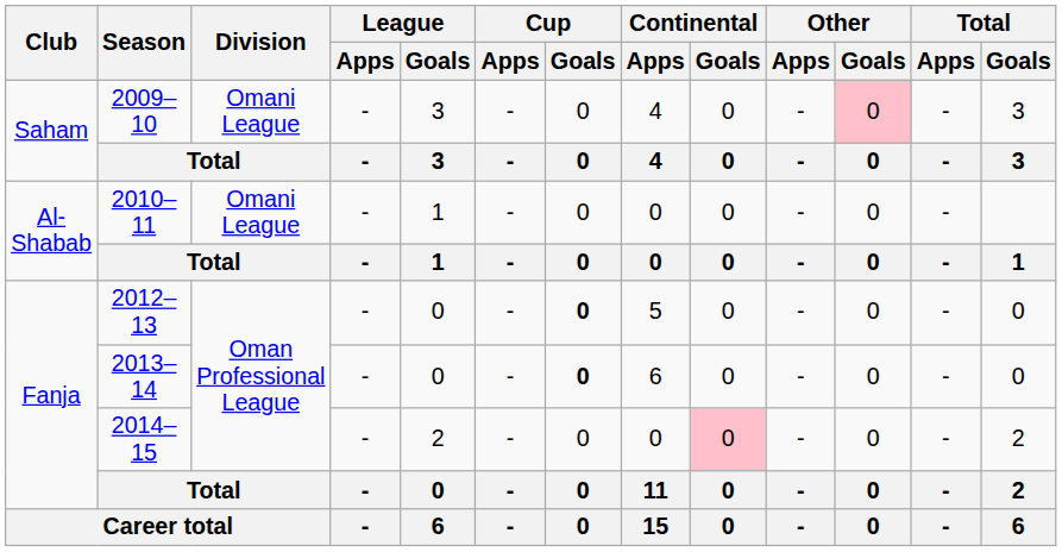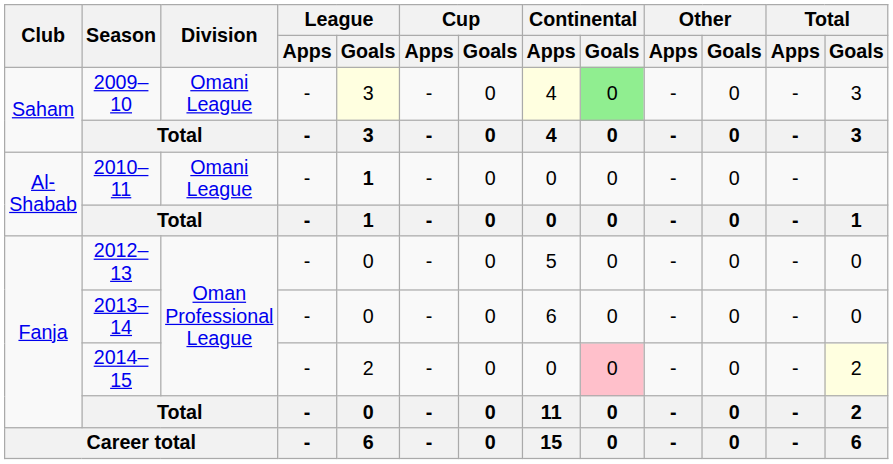2009–10 | League / Goals: no background -> lightyellow background
2009–10 | Continental / Apps: no background -> lightyellow background
2009–10 | Continental / Goals: no background -> lightgreen background
2009–10 | Other / Goals: pink background -> no background
2010–11 | League / Goals: normal -> bold
2012–13 | Cup / Goals: bold -> normal
2013–14 | Cup / Goals: bold -> normal
2014–15 | Total / Goals: no background -> lightyellow background
